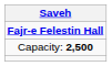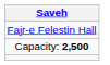row 2 | column 1: bold -> normal
